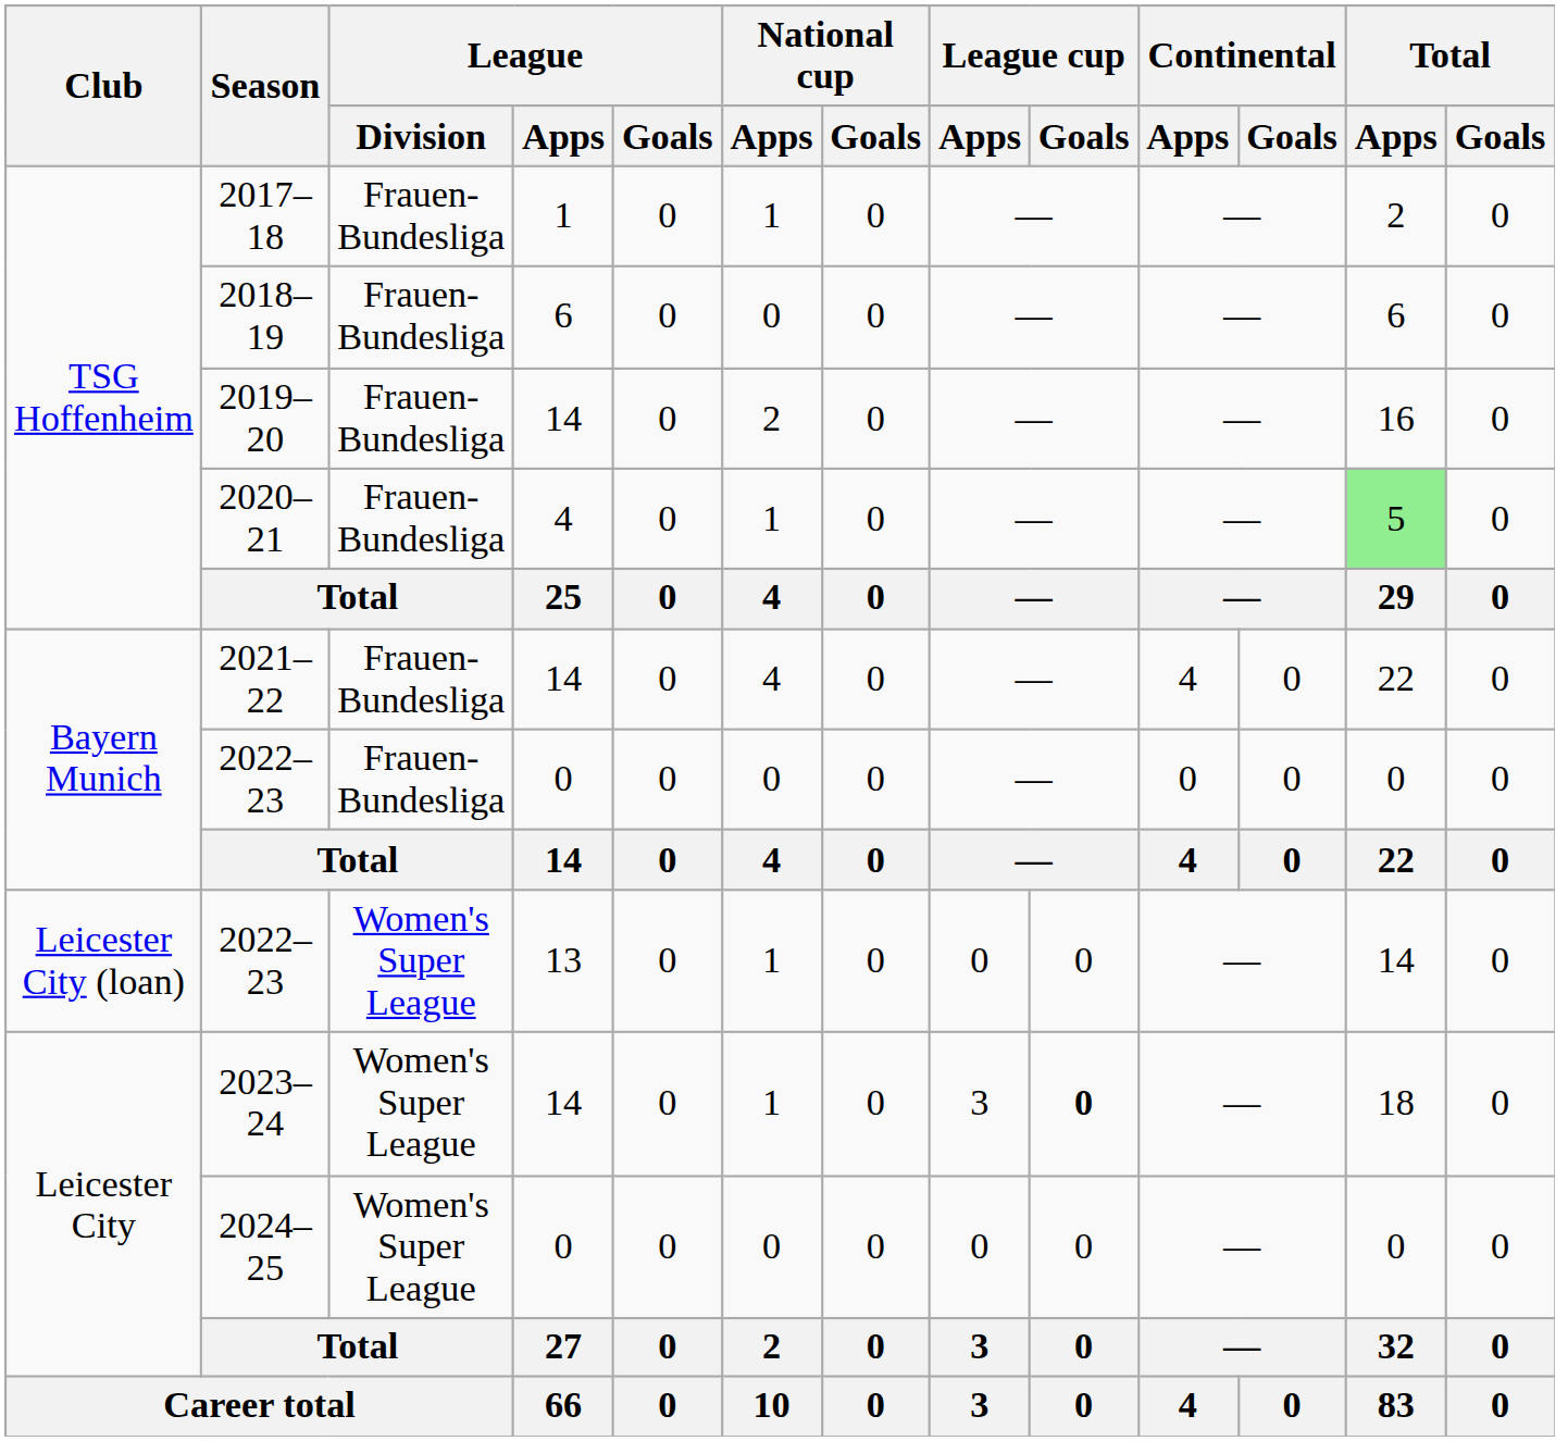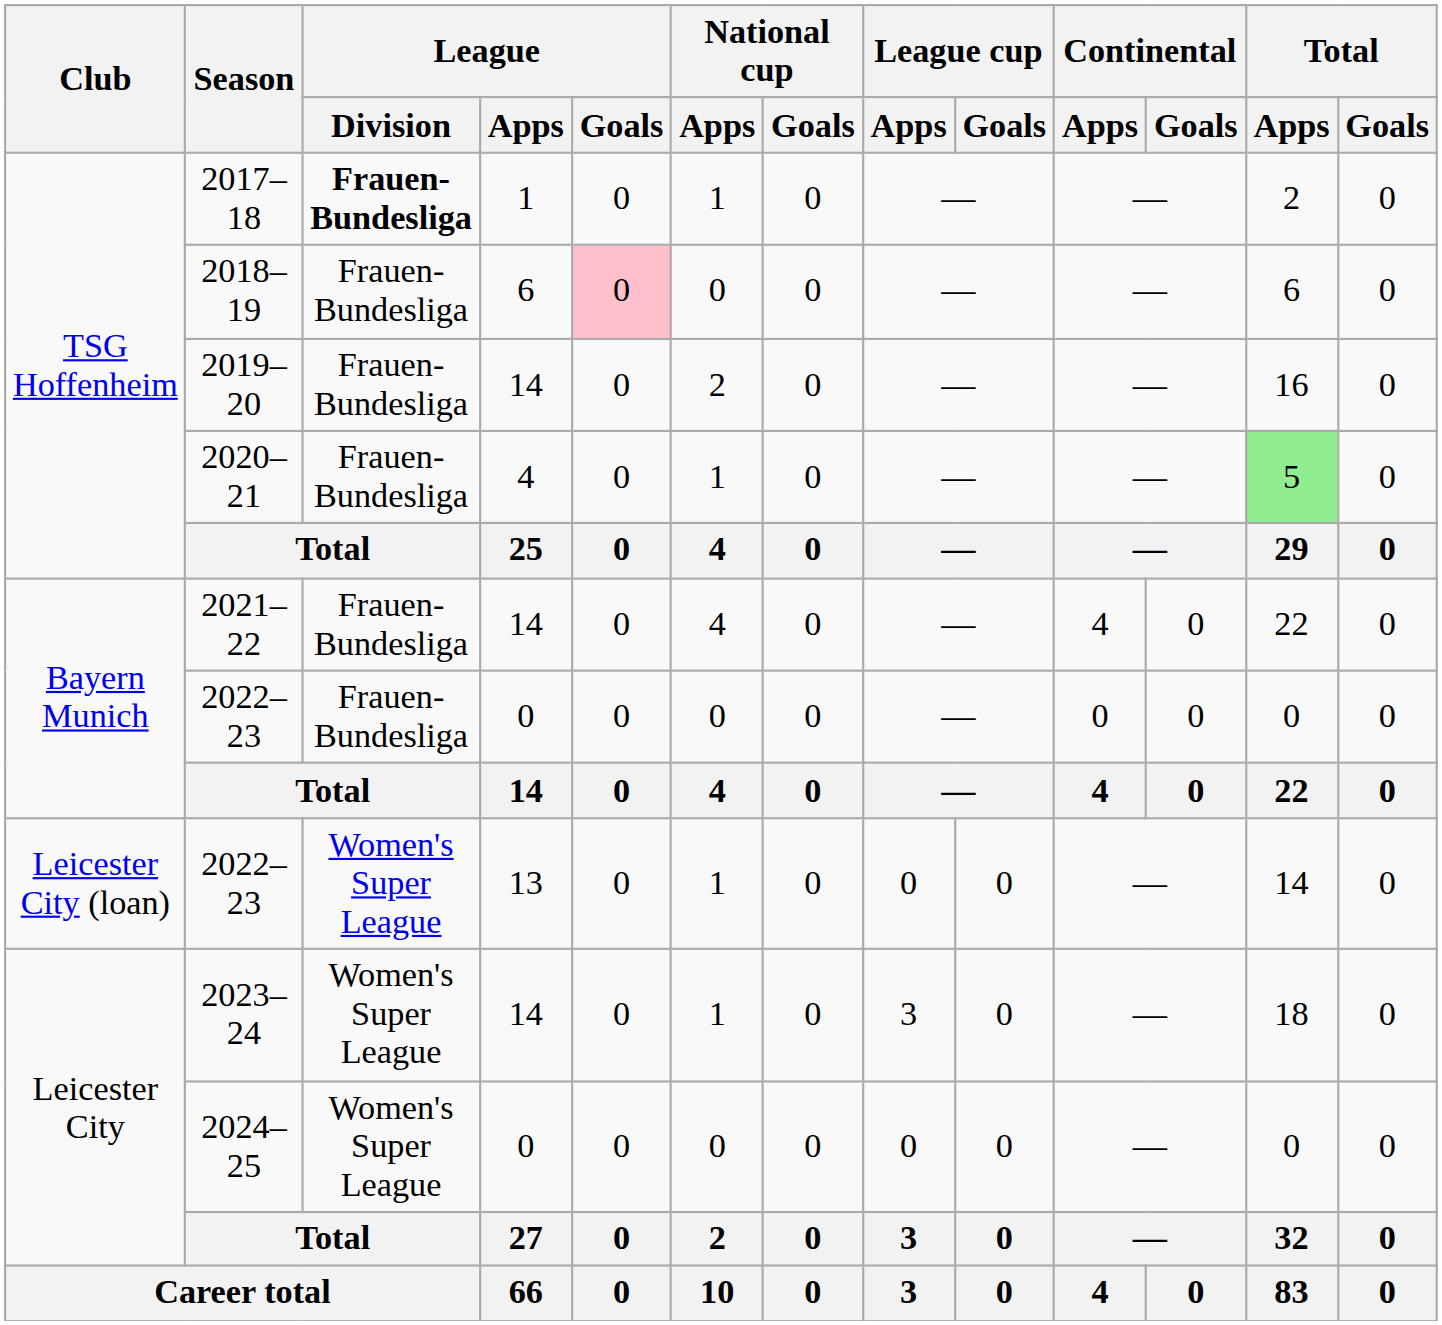2017–18 | League / Division: normal -> bold
2018–19 | League / Goals: no background -> pink background
2023–24 | League cup / Goals: bold -> normal
